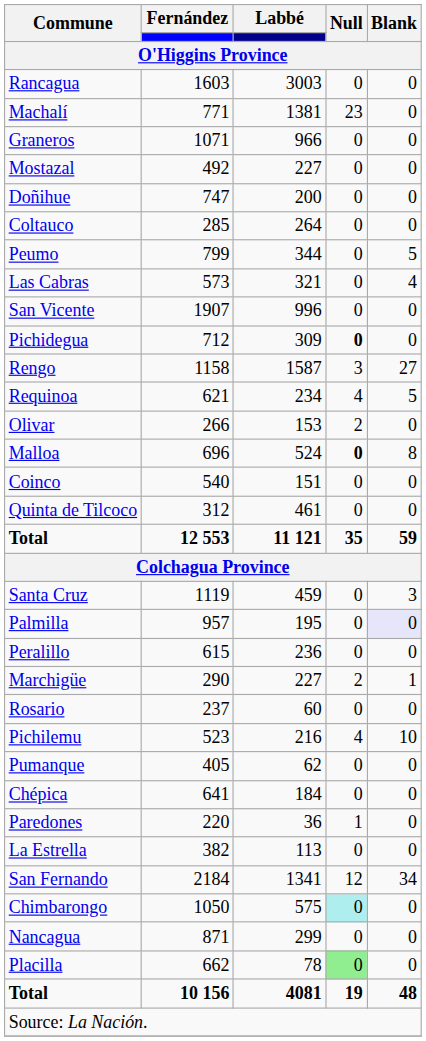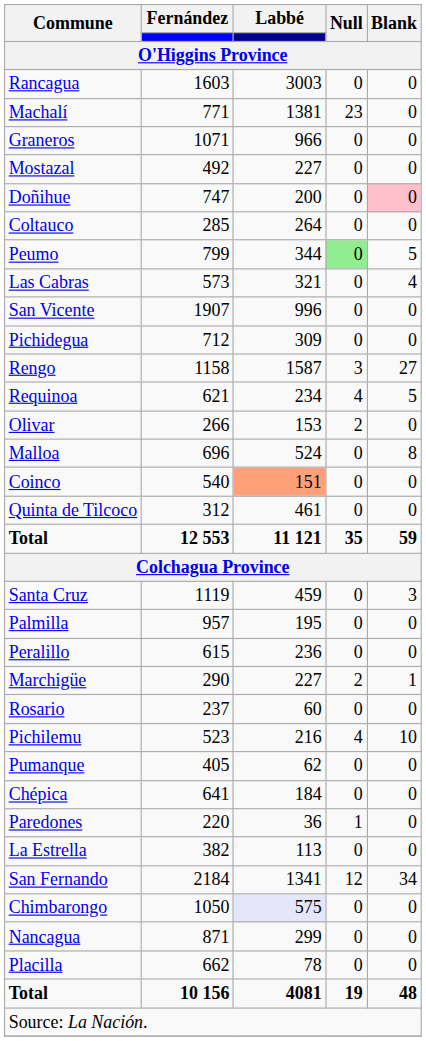Doñihue | Blank: no background -> pink background
Peumo | Null: no background -> lightgreen background
Pichidegua | Null: bold -> normal
Malloa | Null: bold -> normal
Coinco | Labbé: no background -> lightsalmon background
Palmilla | Blank: lavender background -> no background
Chimbarongo | Labbé: no background -> lavender background
Chimbarongo | Null: paleturquoise background -> no background
Placilla | Null: lightgreen background -> no background
